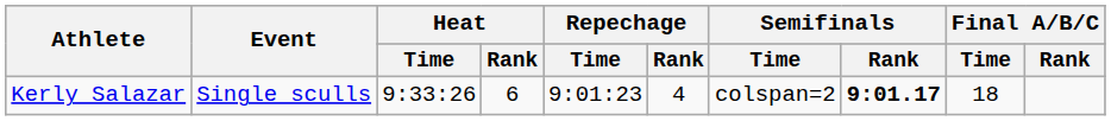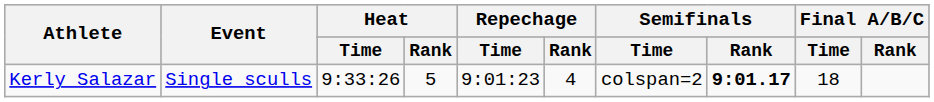Kerly Salazar | Heat / Rank: 6 -> 5
